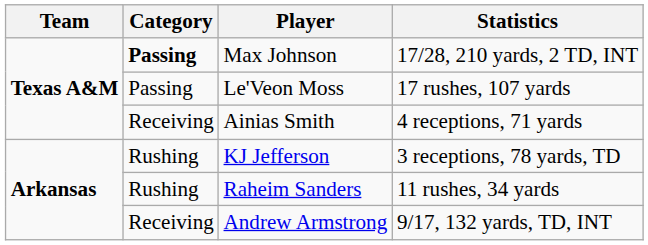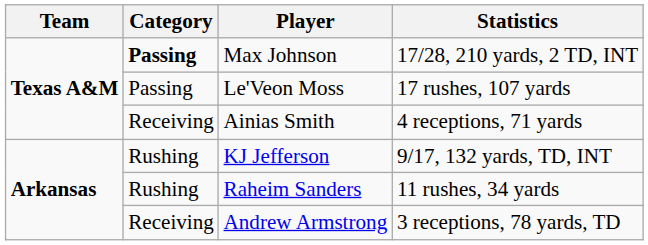KJ Jefferson | Statistics: 3 receptions, 78 yards, TD -> 9/17, 132 yards, TD, INT
Andrew Armstrong | Statistics: 9/17, 132 yards, TD, INT -> 3 receptions, 78 yards, TD
